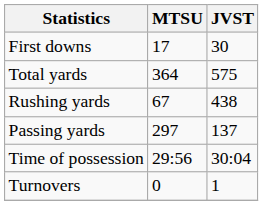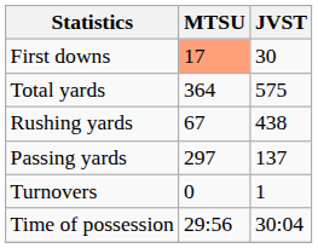First downs | MTSU: no background -> lightsalmon background
rows swapped: Turnovers <-> Time of possession
